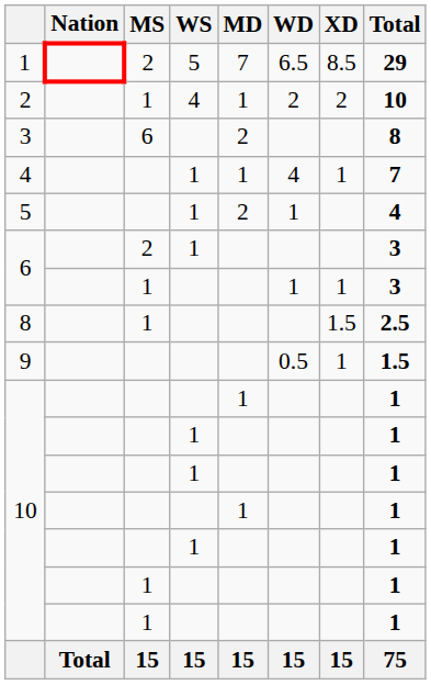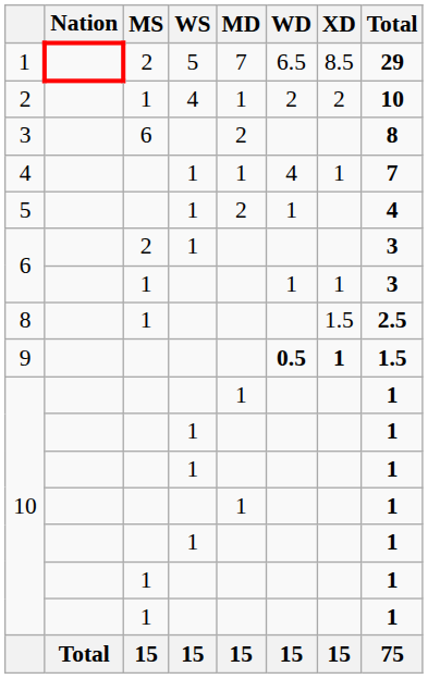9 | WD: normal -> bold
9 | XD: normal -> bold
